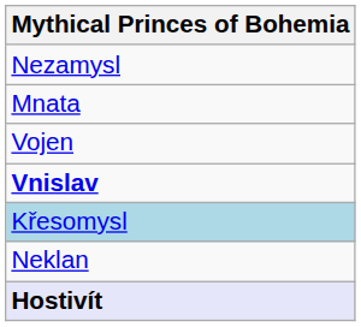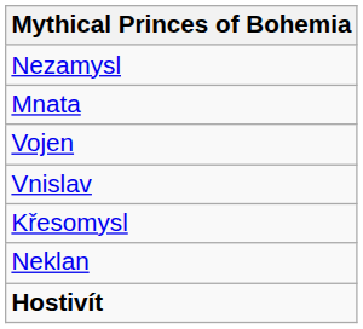Vnislav | column 1: bold -> normal
Křesomysl | column 1: lightblue background -> no background
Hostivít | column 1: lavender background -> no background
